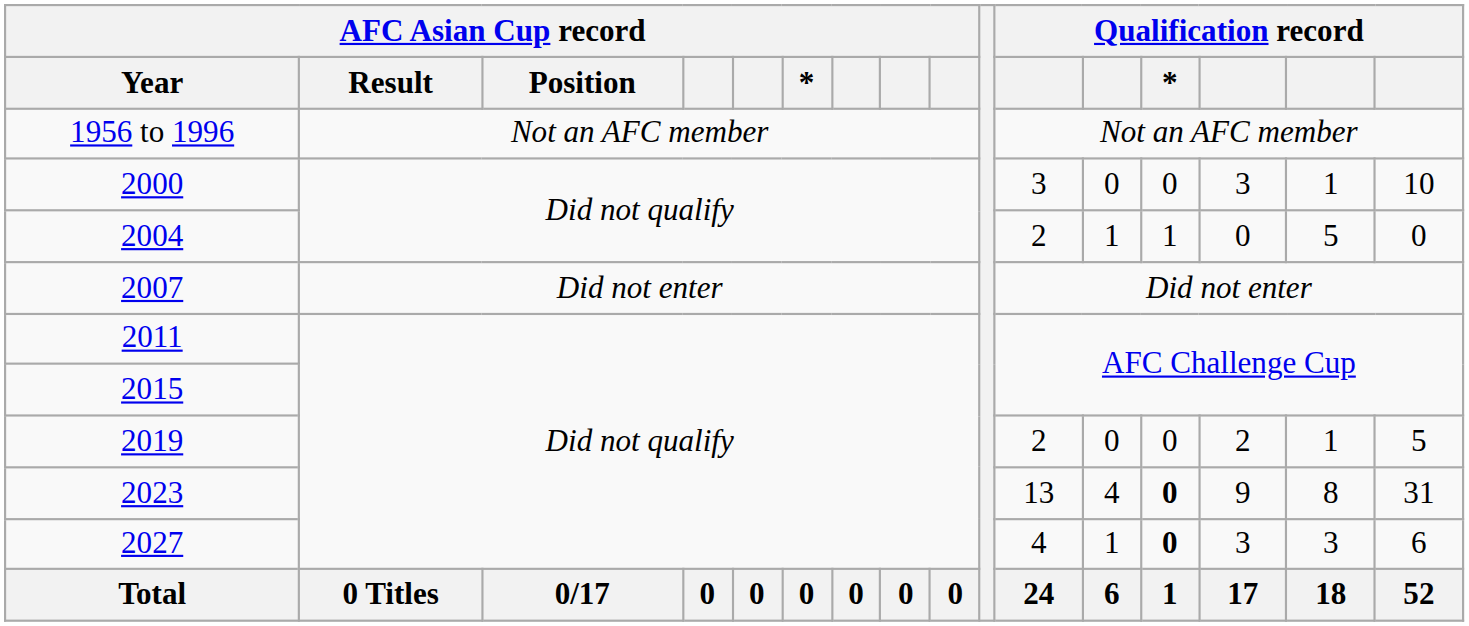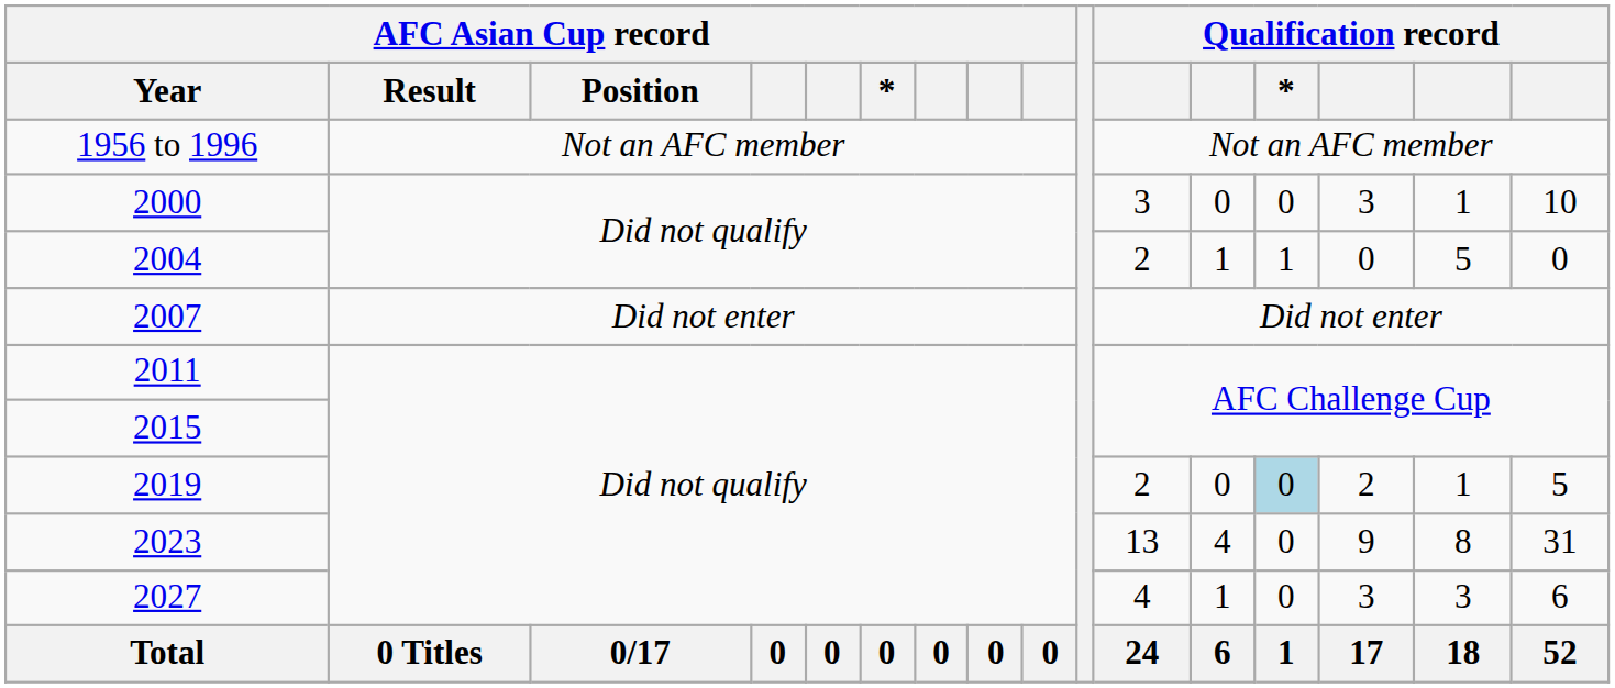2019 | Qualification record / *: no background -> lightblue background
2023 | Qualification record / *: bold -> normal
2027 | Qualification record / *: bold -> normal
